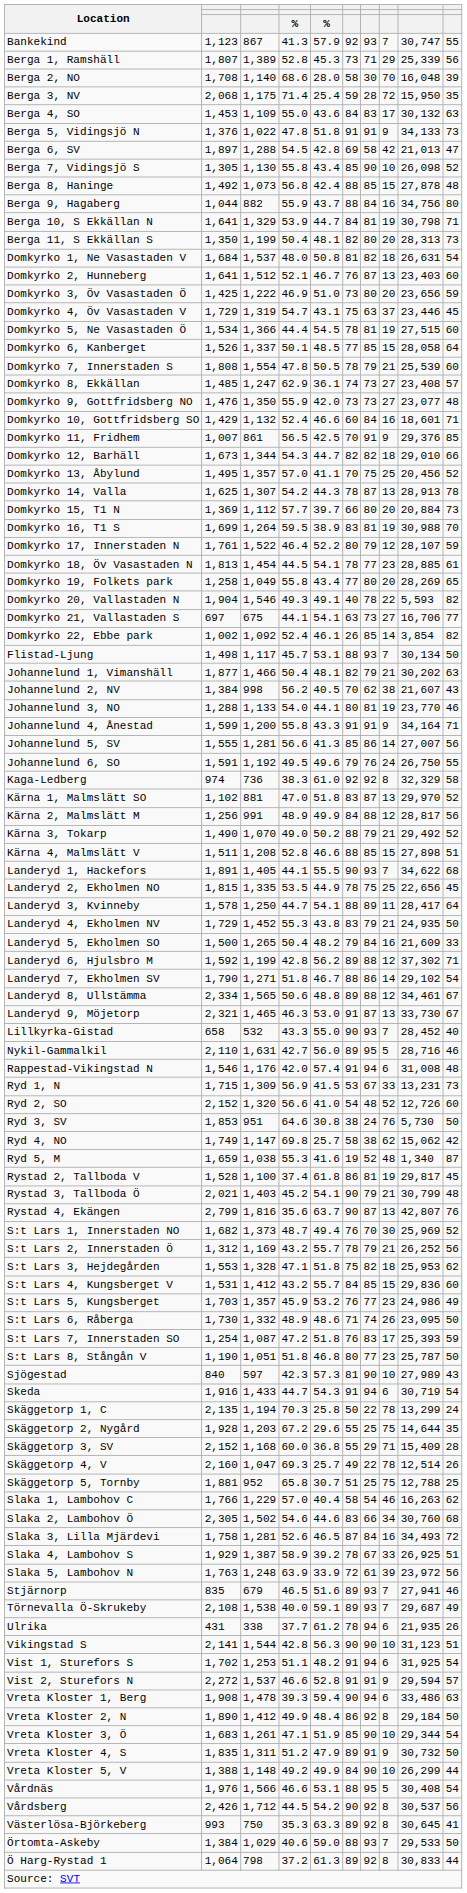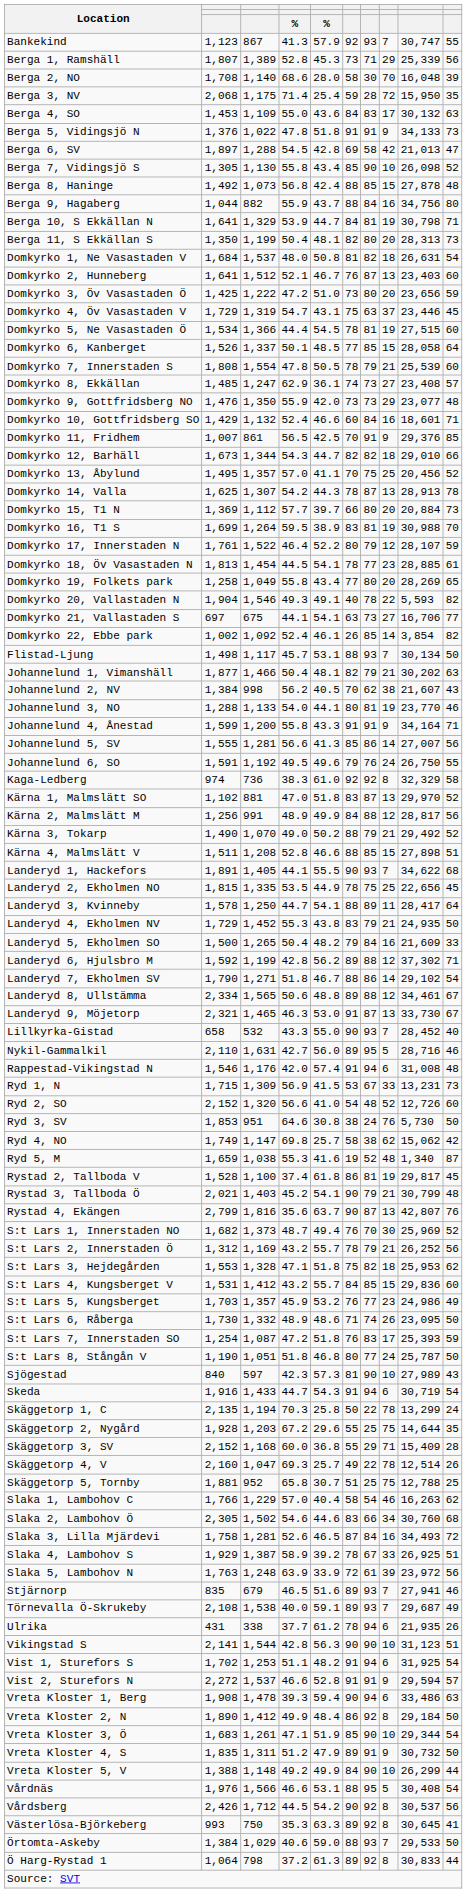Domkyrko 3, Öv Vasastaden Ö | column 4: 46.9 -> 47.2
Domkyrko 9, Gottfridsberg NO | column 8: 27 -> 29
S:t Lars 8, Stångån V | column 8: 23 -> 24
